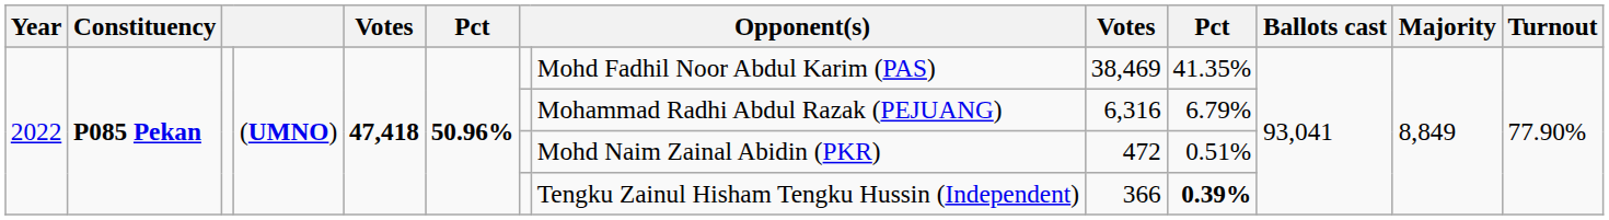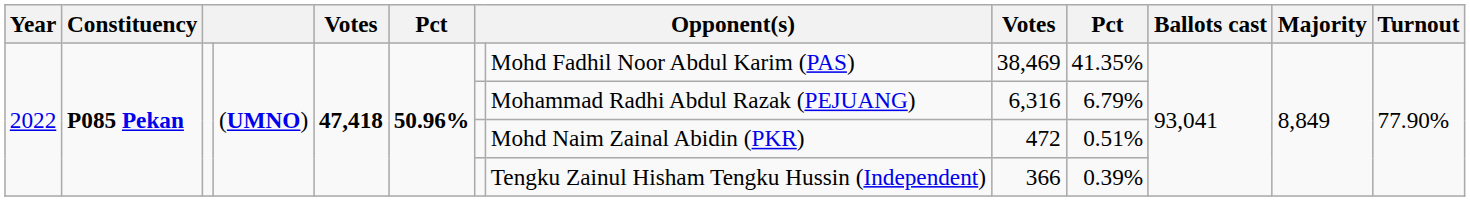row 5 | column 10: bold -> normal
